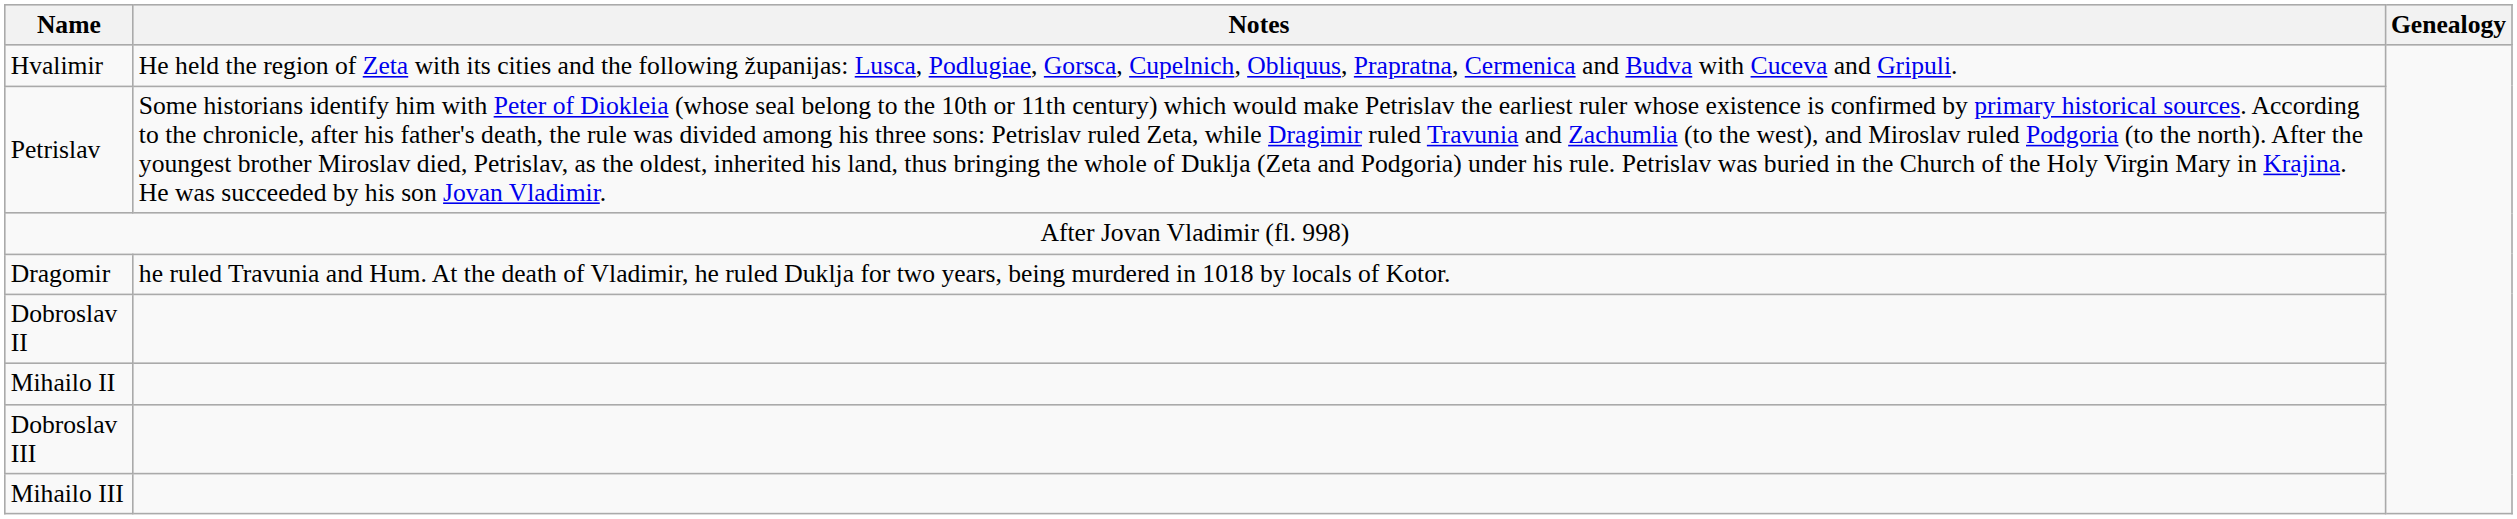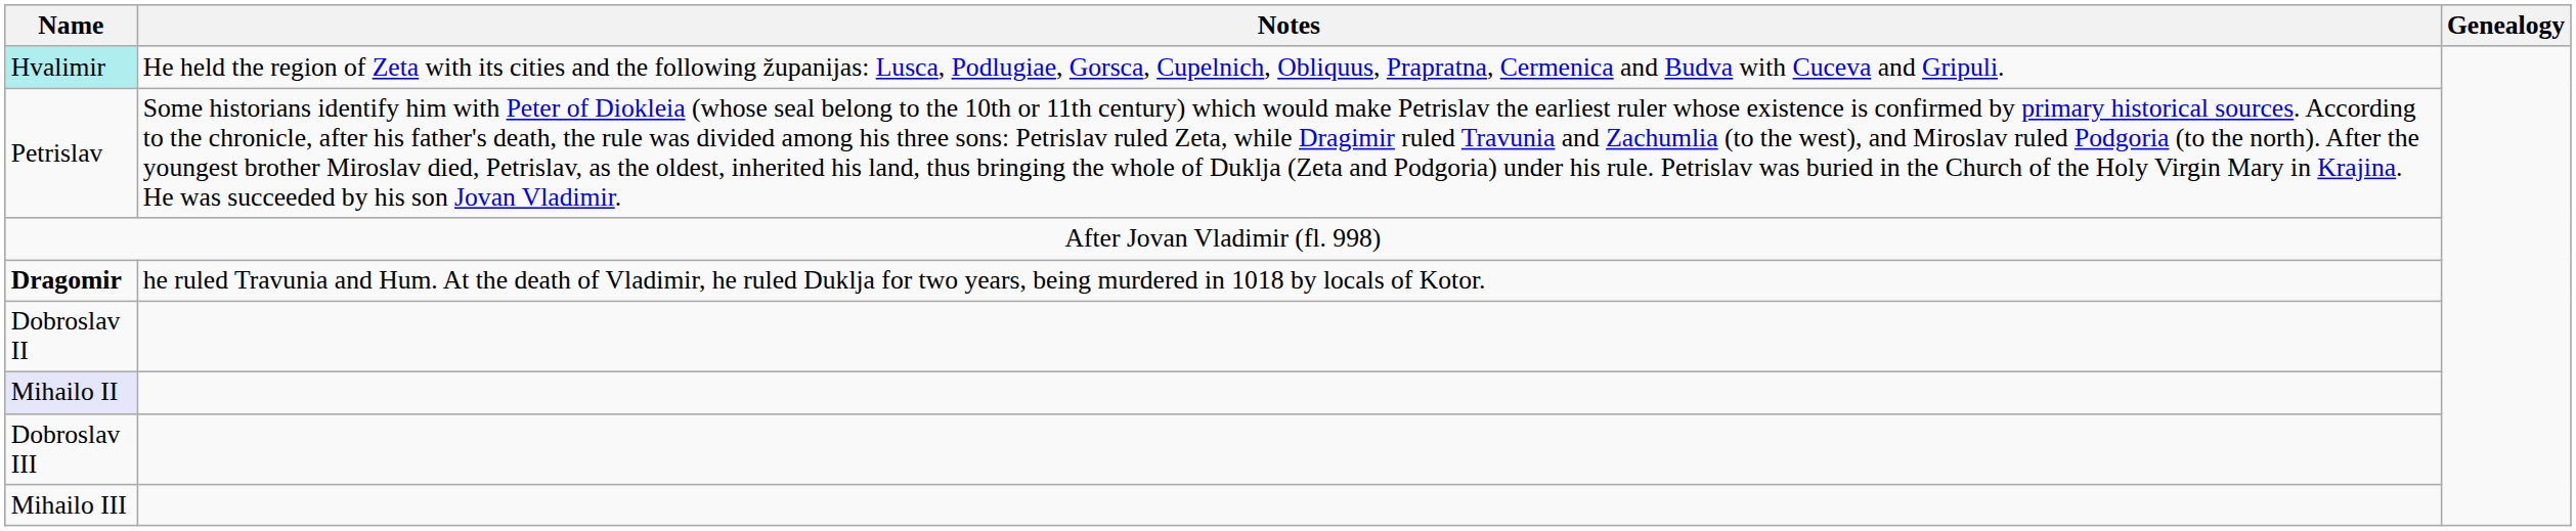Hvalimir | Name: no background -> paleturquoise background
Dragomir | Name: normal -> bold
Mihailo II | Name: no background -> lavender background
